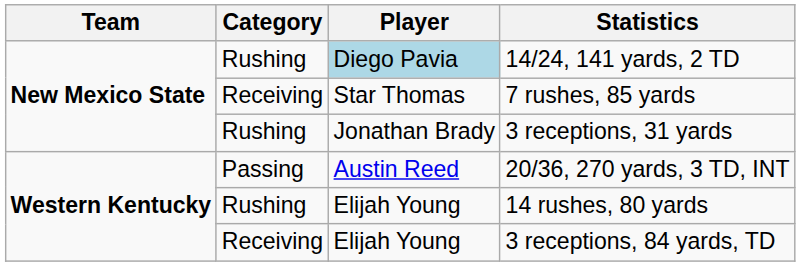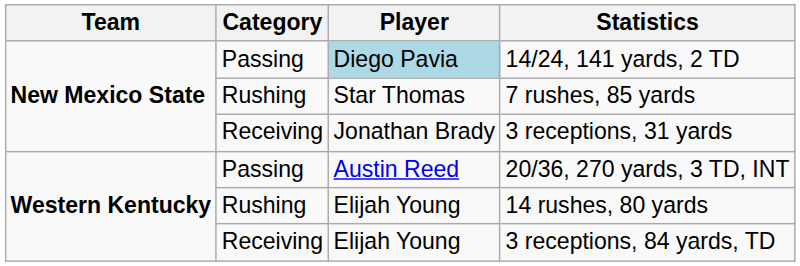14/24, 141 yards, 2 TD | Category: Rushing -> Passing
7 rushes, 85 yards | Category: Receiving -> Rushing
3 receptions, 31 yards | Category: Rushing -> Receiving
